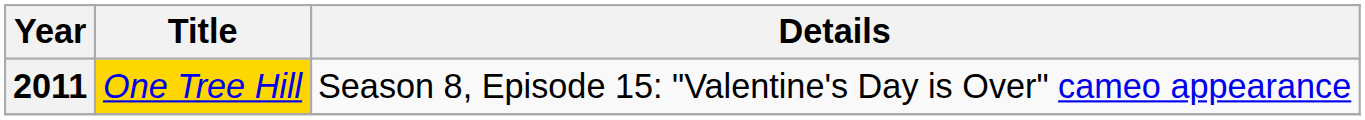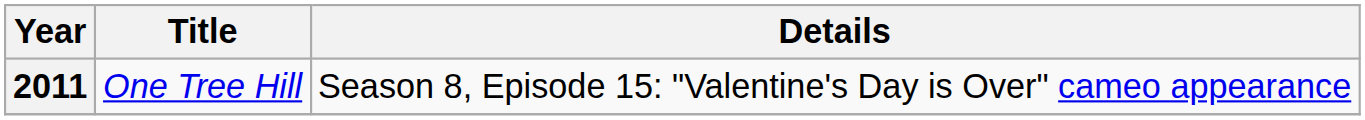2011 | Title: gold background -> no background
